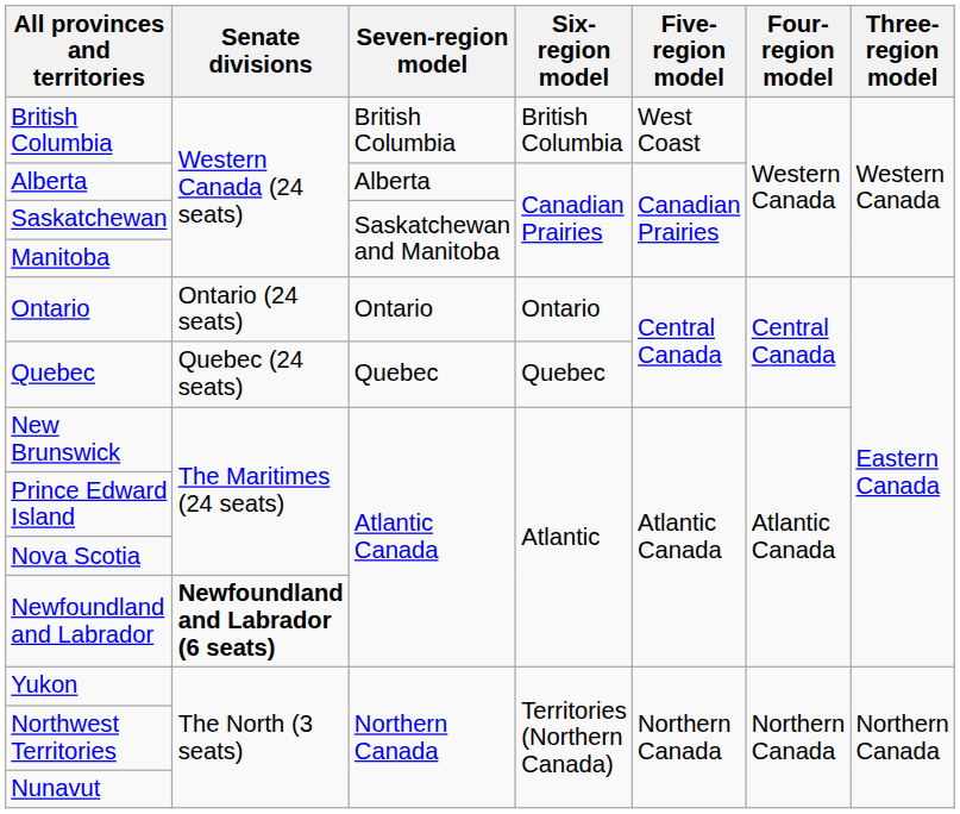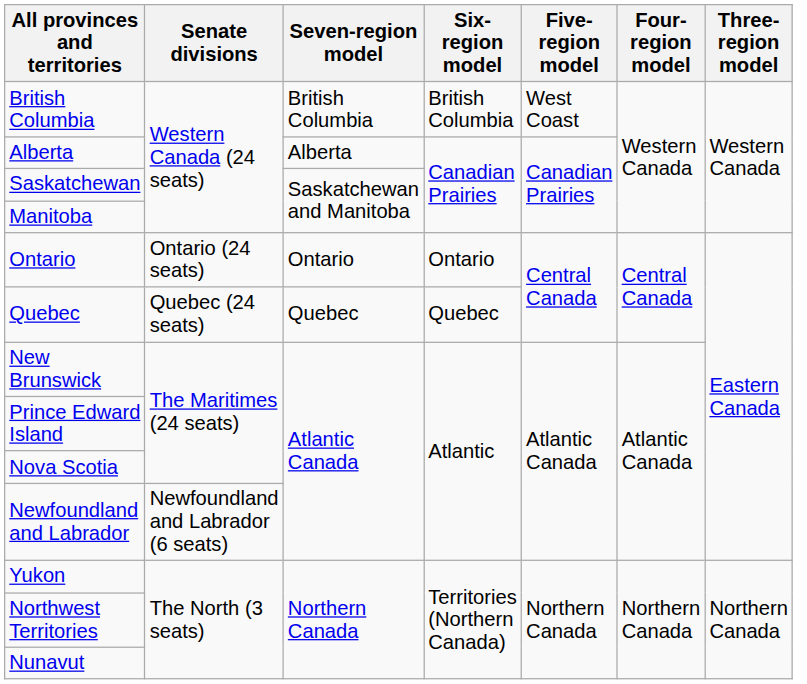Newfoundland and Labrador | Senate divisions: bold -> normal
